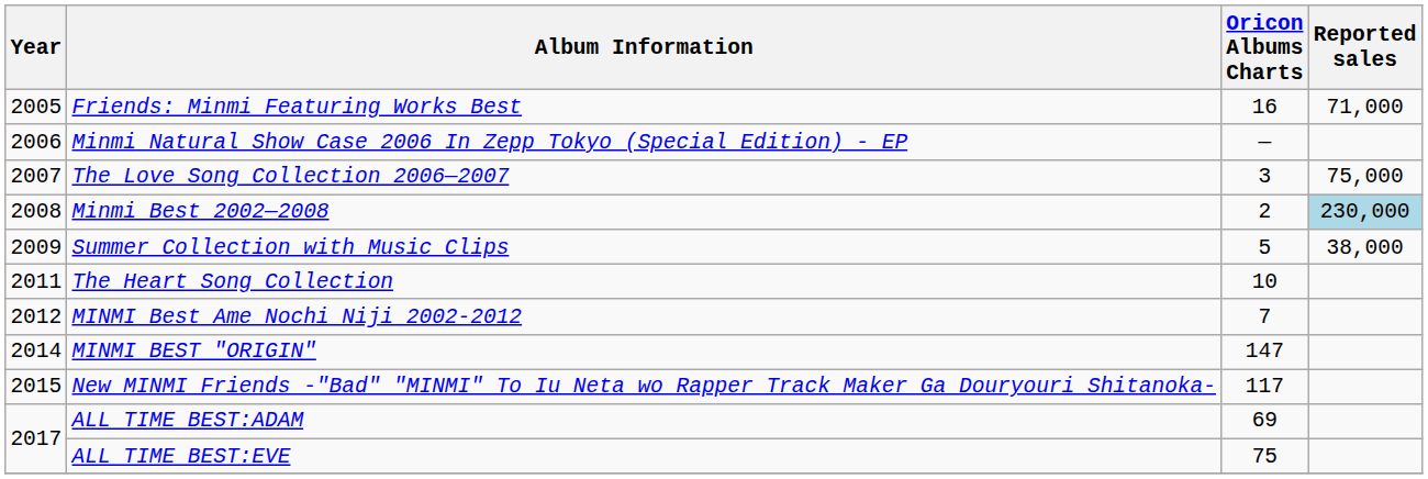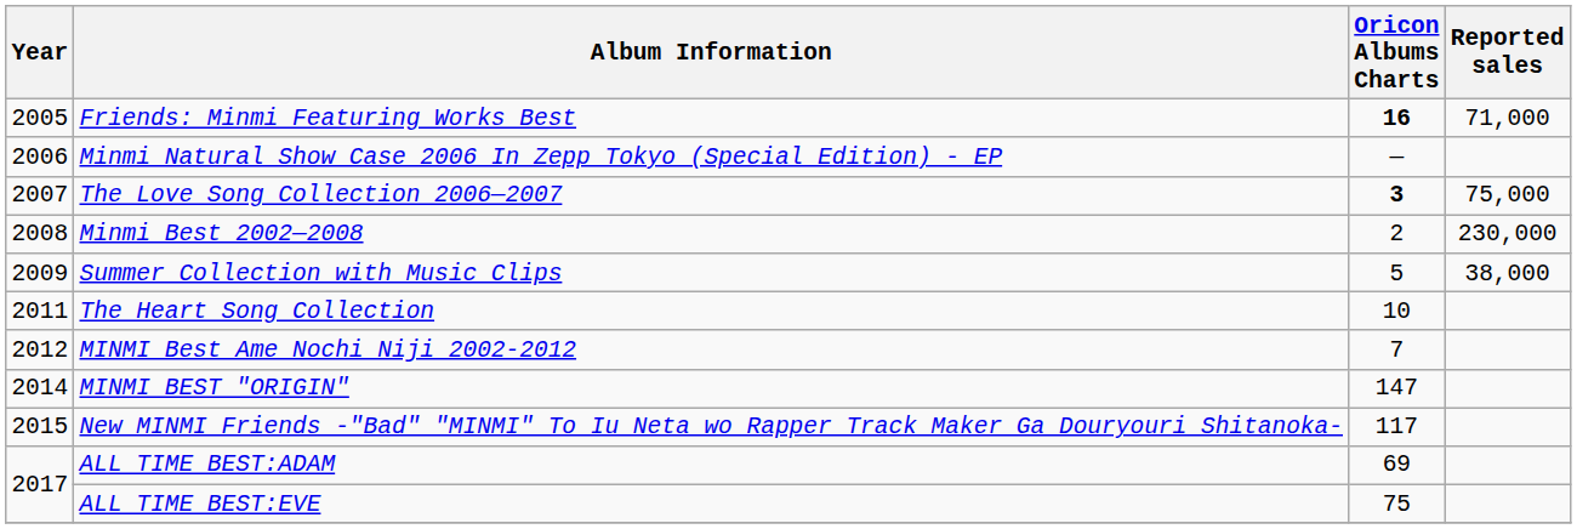Friends: Minmi Featuring Works Best | Oricon Albums Charts: normal -> bold
The Love Song Collection 2006—2007 | Oricon Albums Charts: normal -> bold
Minmi Best 2002—2008 | Reported sales: lightblue background -> no background
